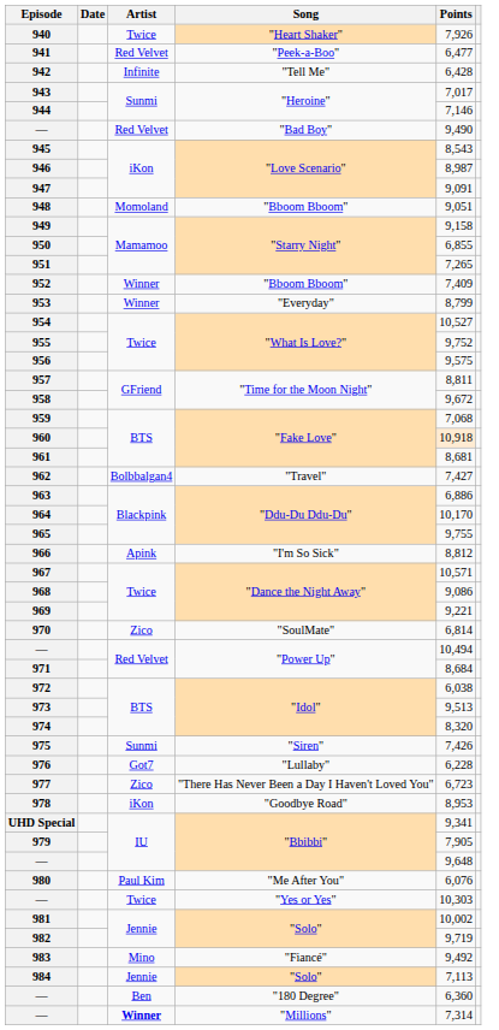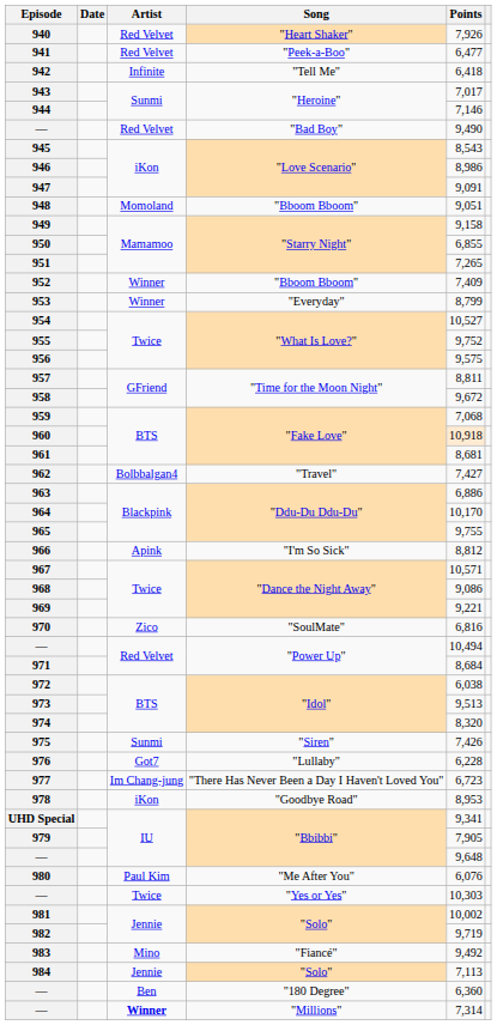940 | Artist: Twice -> Red Velvet
942 | Points: 6,428 -> 6,418
946 | Points: 8,987 -> 8,986
970 | Points: 6,814 -> 6,816
977 | Artist: Zico -> Im Chang-jung
